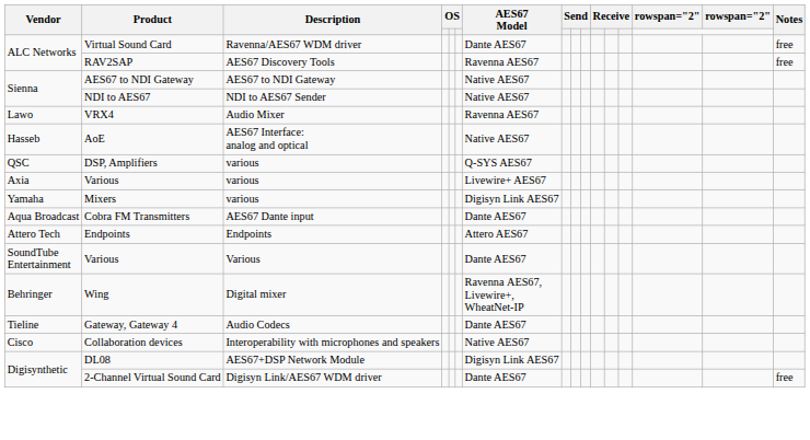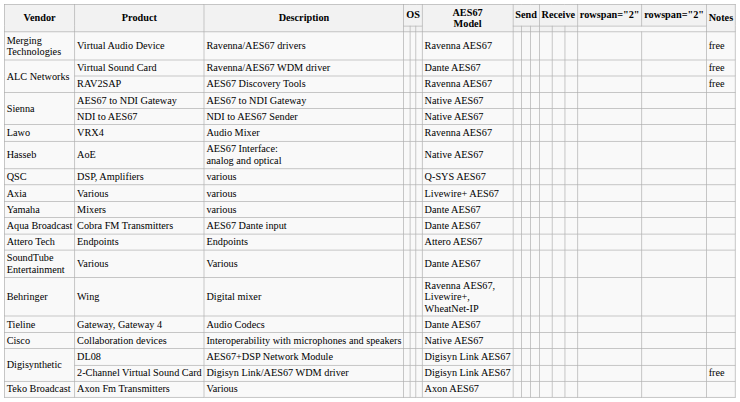+ row: Merging Technologies | Virtual Audio Device | Ravenna/AES67 drivers | Ravenna AES67 | free
Mixers | AES67 Model: Digisyn Link AES67 -> Dante AES67
2-Channel Virtual Sound Card | AES67 Model: Dante AES67 -> Digisyn Link AES67
+ row: Teko Broadcast | Axon Fm Transmitters | Various | Axon AES67
